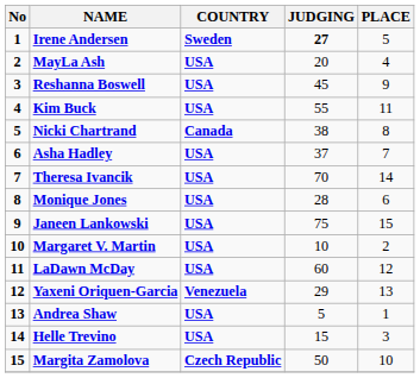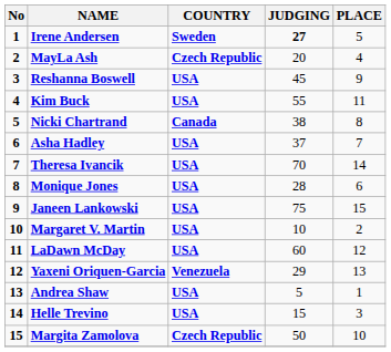MayLa Ash | COUNTRY: USA -> Czech Republic
